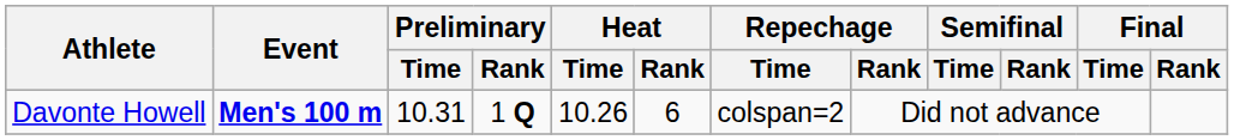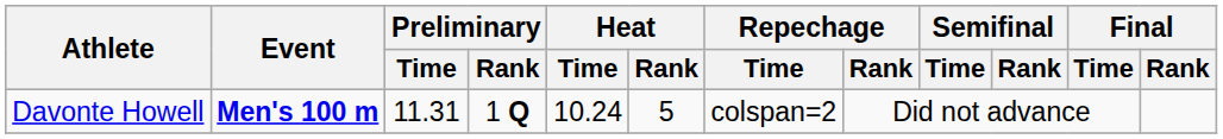Davonte Howell | Preliminary / Time: 10.31 -> 11.31
Davonte Howell | Heat / Time: 10.26 -> 10.24
Davonte Howell | Heat / Rank: 6 -> 5
